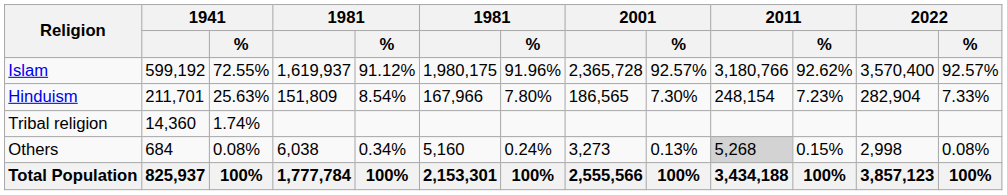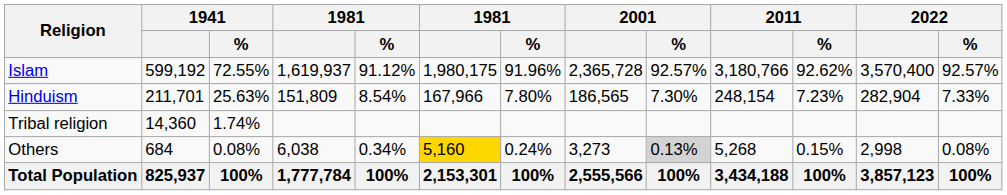Others | column 6: no background -> gold background
Others | 2001 / %: no background -> lightgrey background
Others | 2011: lightgrey background -> no background
